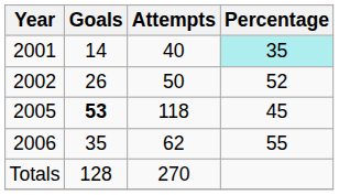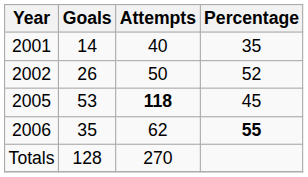2001 | Percentage: paleturquoise background -> no background
2005 | Goals: bold -> normal
2005 | Attempts: normal -> bold
2006 | Percentage: normal -> bold
